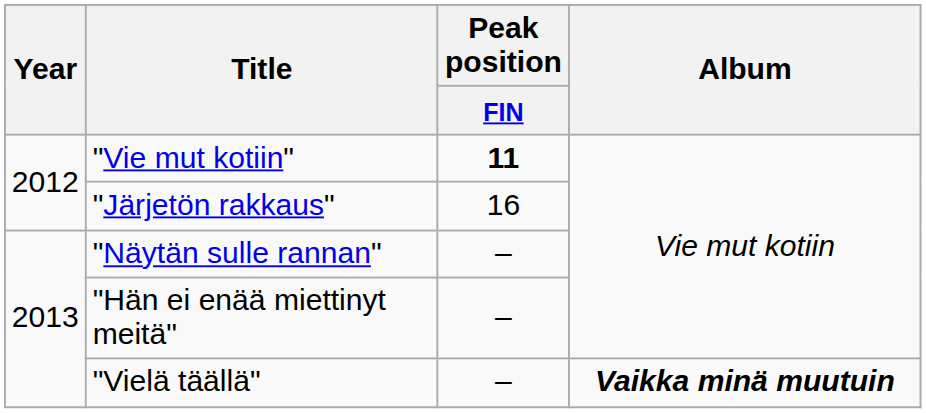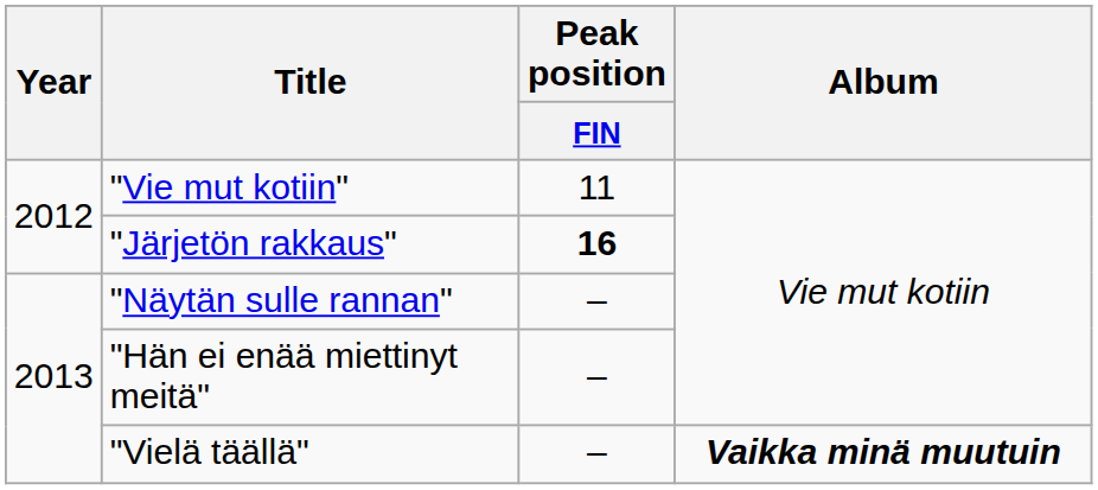"Vie mut kotiin" | Peak position / FIN: bold -> normal
"Järjetön rakkaus" | Peak position / FIN: normal -> bold
